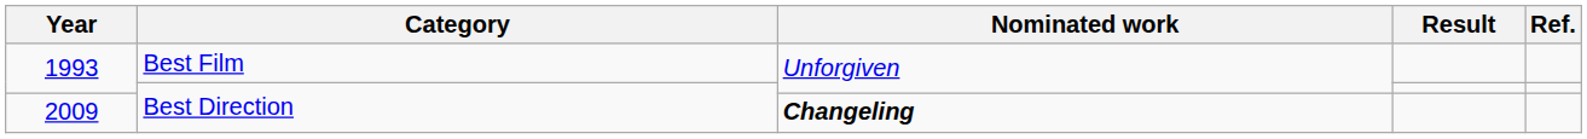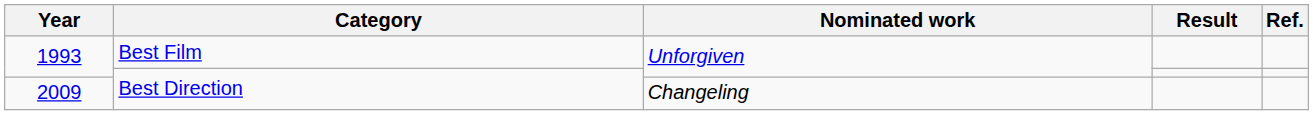2009 | Nominated work: bold -> normal
